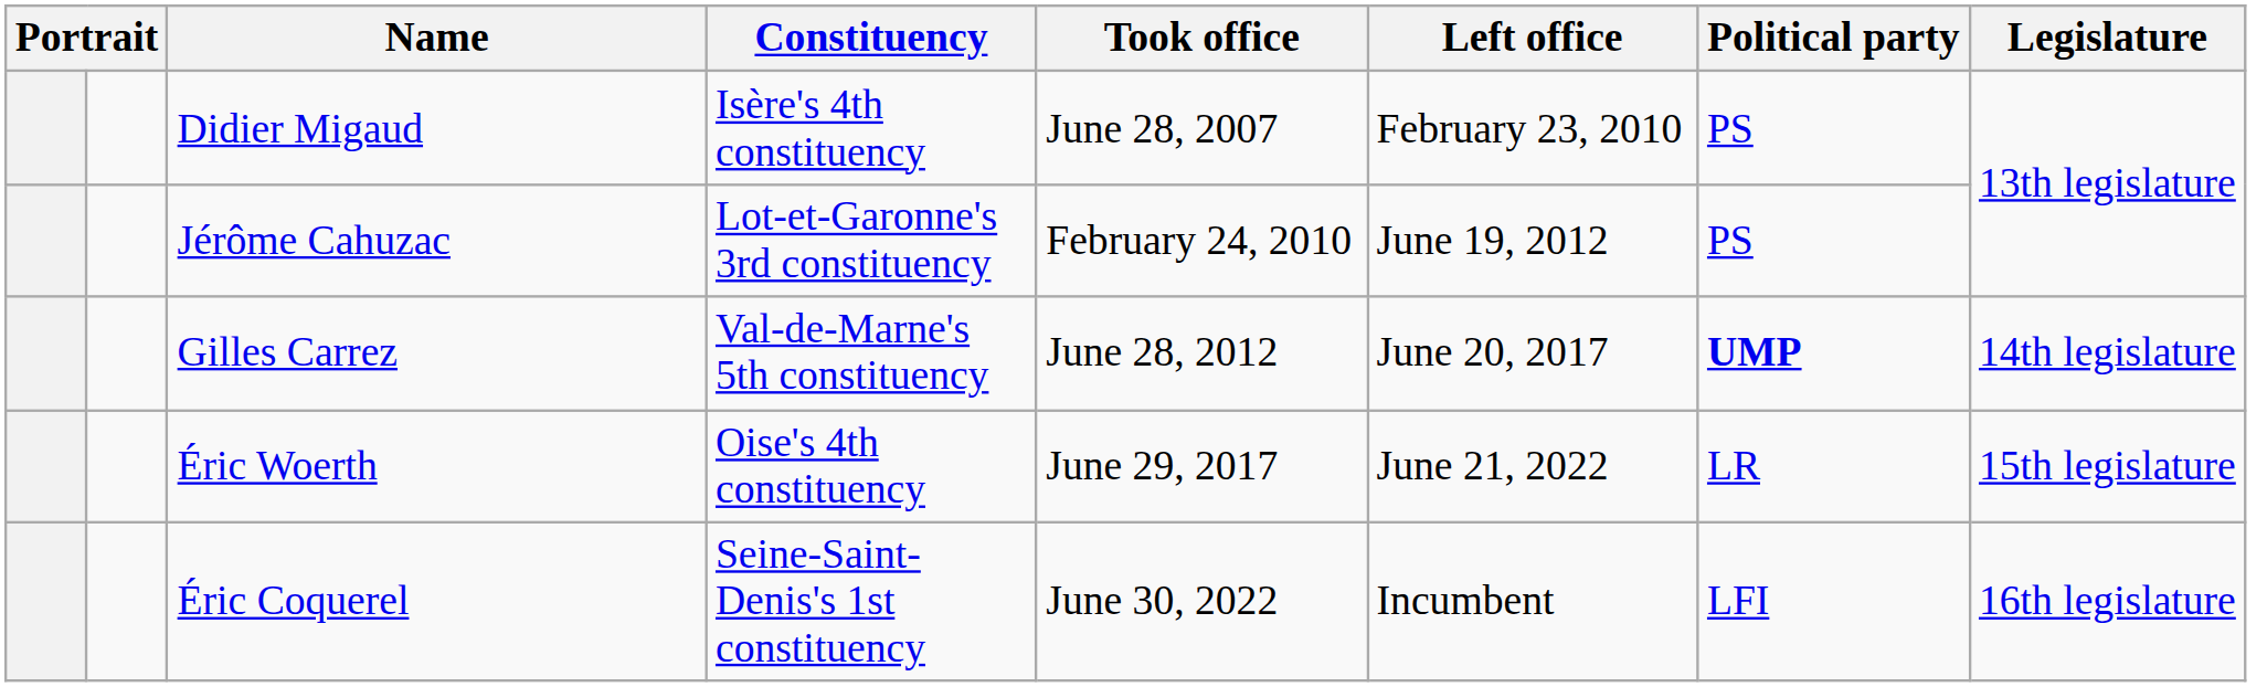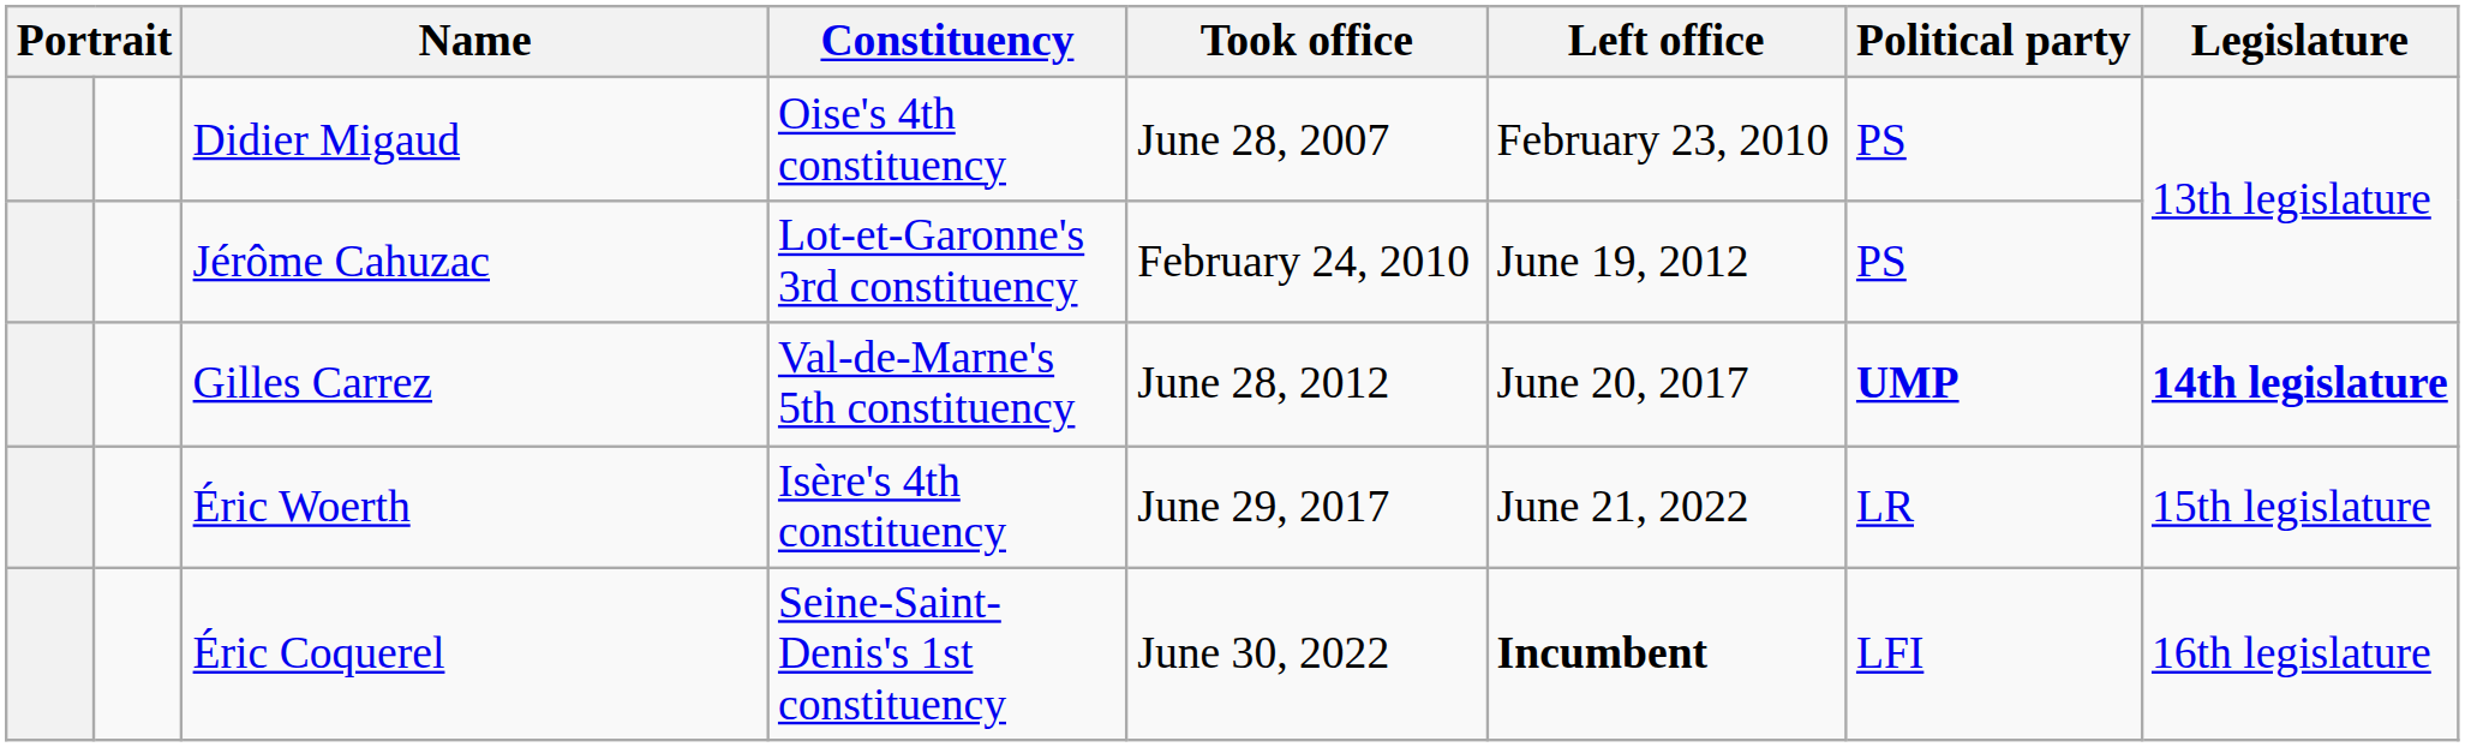Didier Migaud | Constituency: Isère's 4th constituency -> Oise's 4th constituency
Gilles Carrez | Legislature: normal -> bold
Éric Woerth | Constituency: Oise's 4th constituency -> Isère's 4th constituency
Éric Coquerel | Left office: normal -> bold
